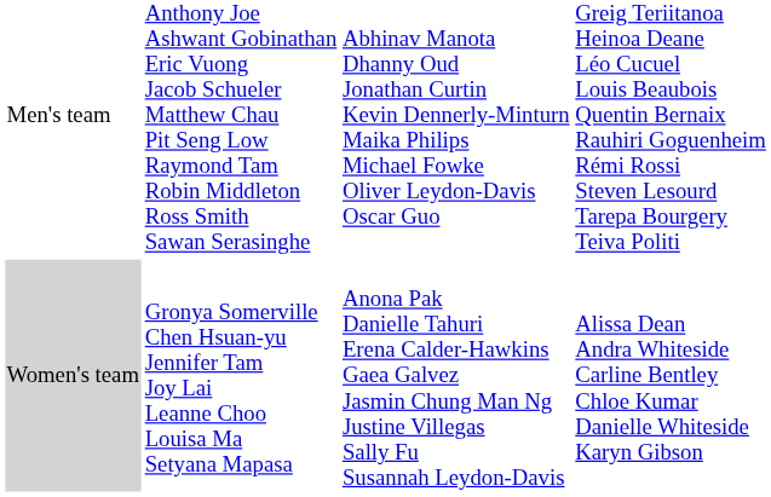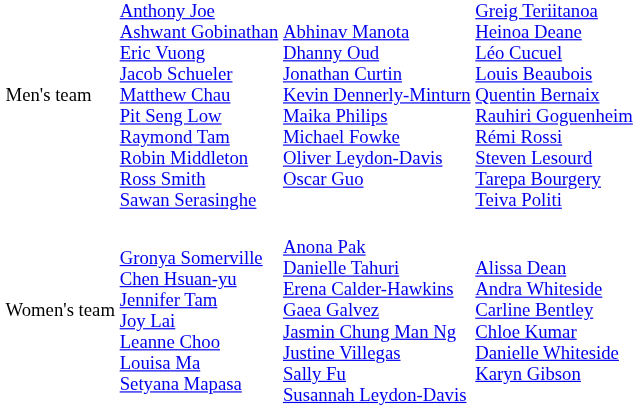Women's team | column 1: lightgrey background -> no background
